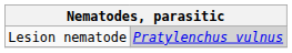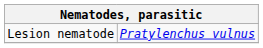Lesion nematode | column 2: lightgrey background -> no background
